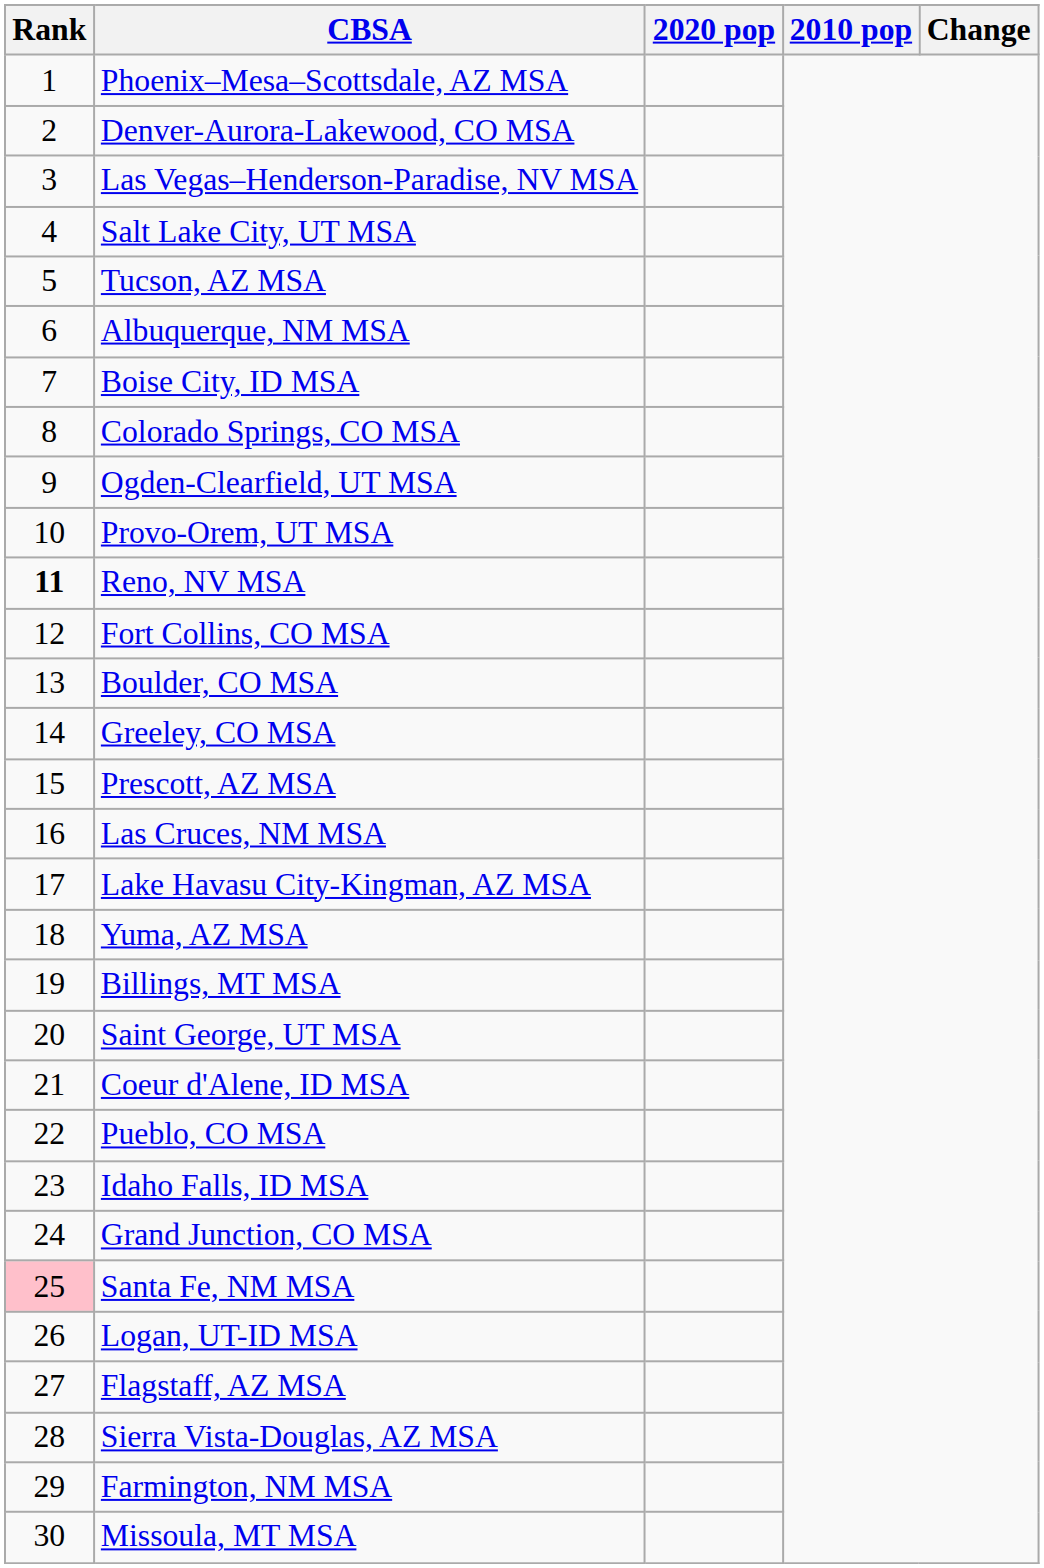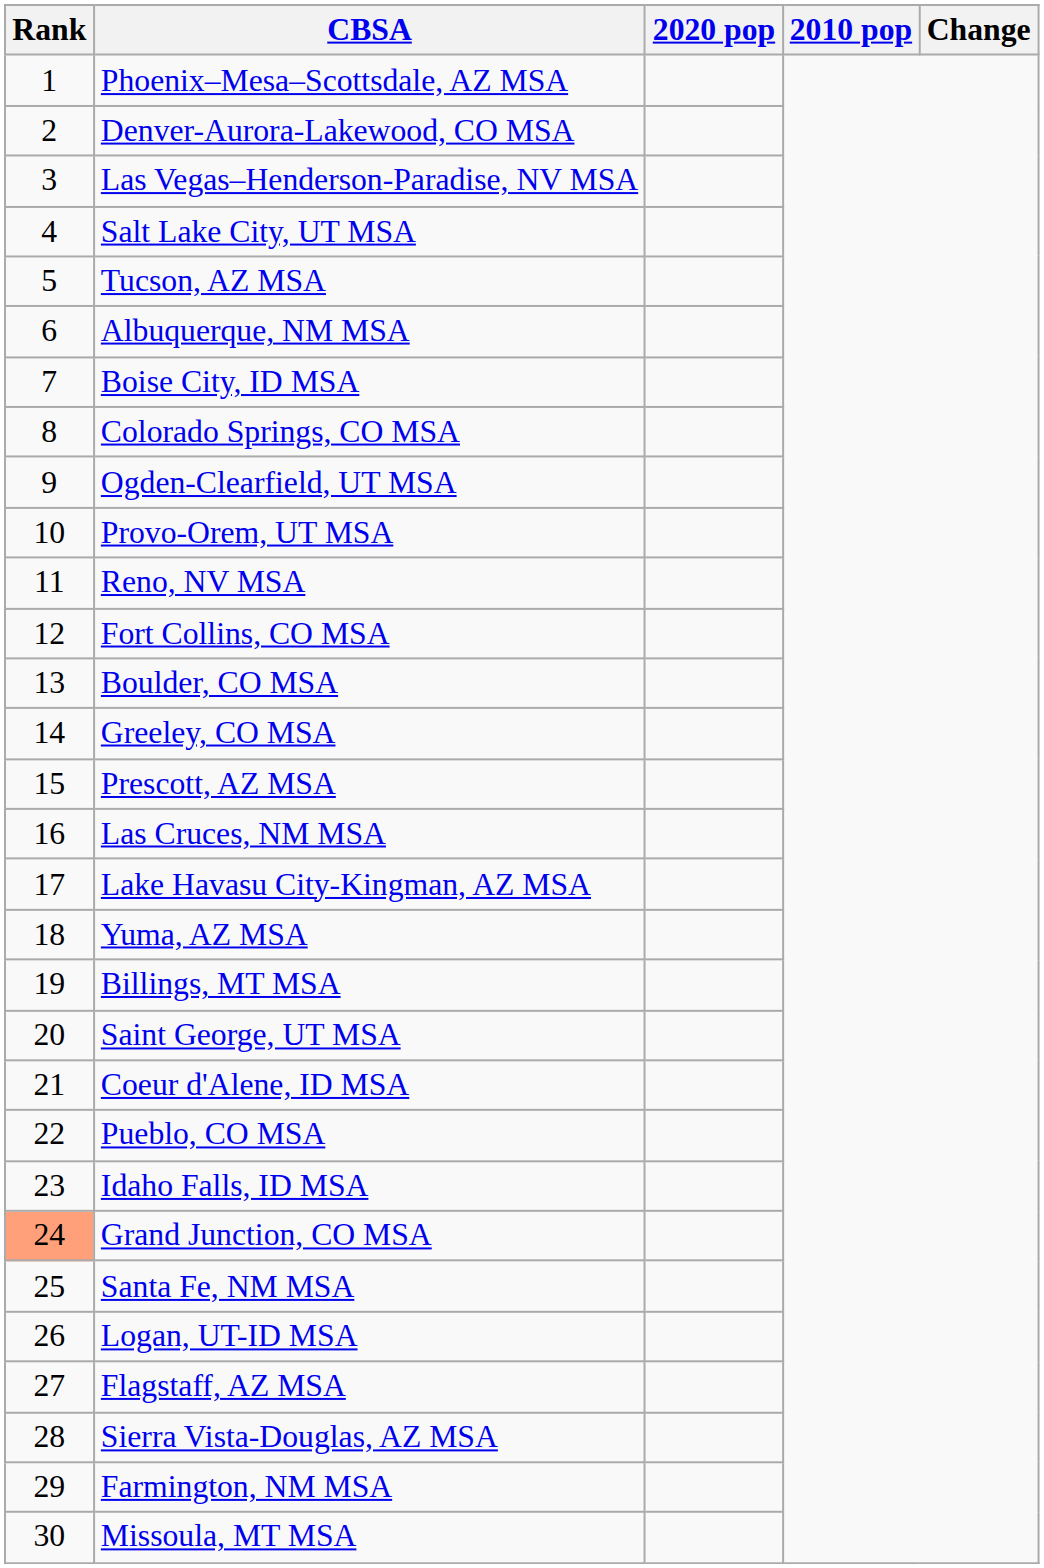Reno, NV MSA | Rank: bold -> normal
Grand Junction, CO MSA | Rank: no background -> lightsalmon background
Santa Fe, NM MSA | Rank: pink background -> no background
